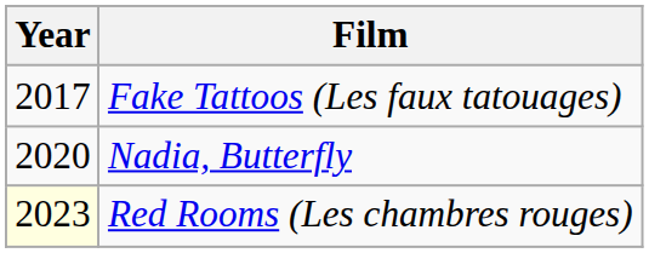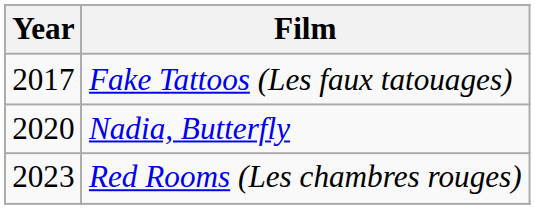Red Rooms (Les chambres rouges) | Year: lightyellow background -> no background
